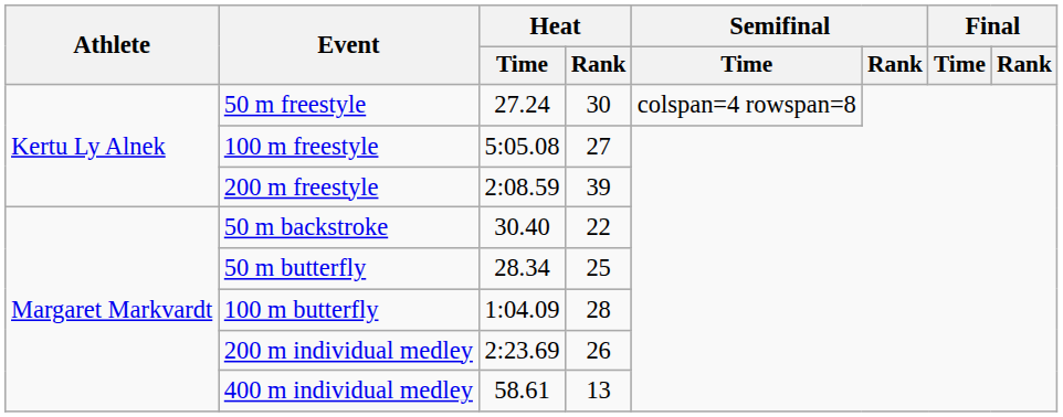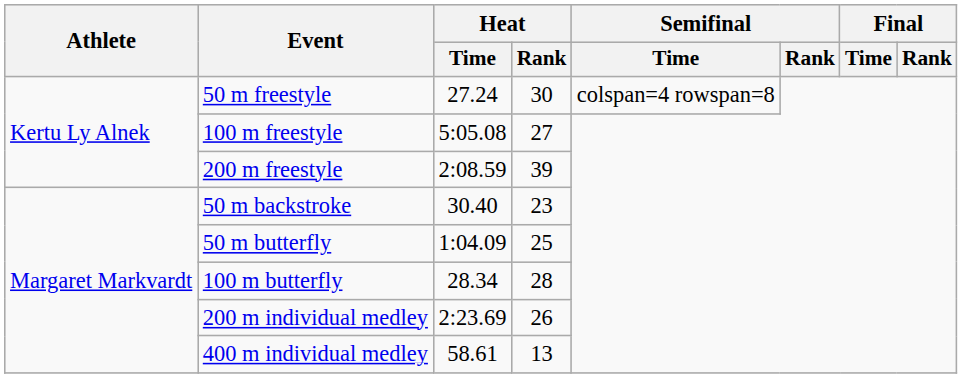50 m backstroke | Heat / Rank: 22 -> 23
50 m butterfly | Heat / Time: 28.34 -> 1:04.09
100 m butterfly | Heat / Time: 1:04.09 -> 28.34
